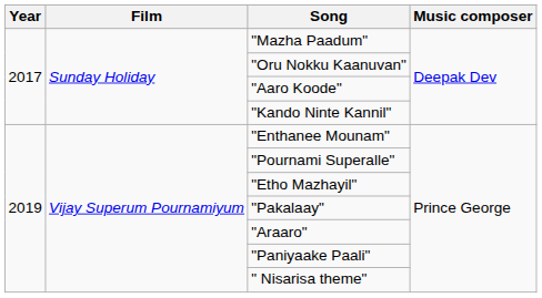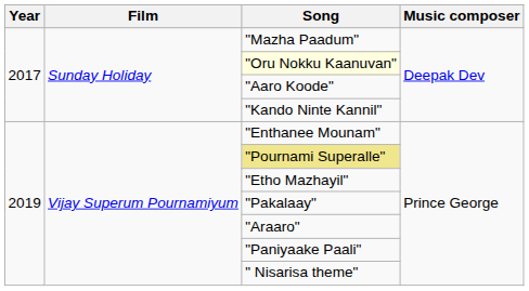"Oru Nokku Kaanuvan" | Song: no background -> lightyellow background
"Pournami Superalle" | Song: no background -> khaki background
